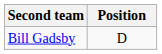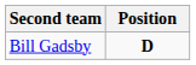Bill Gadsby | Position: normal -> bold
